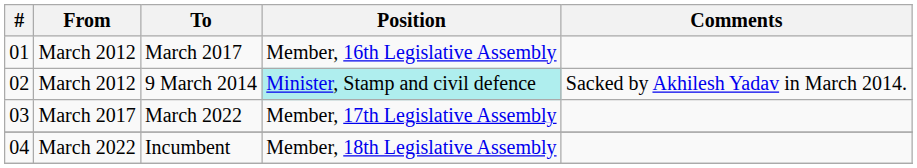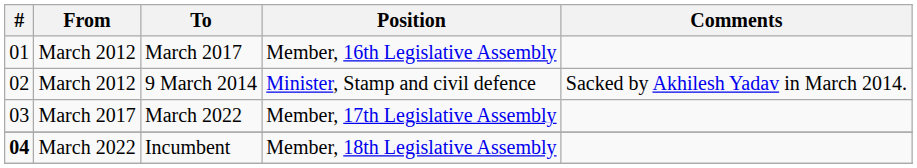9 March 2014 | Position: paleturquoise background -> no background
Incumbent | #: normal -> bold
